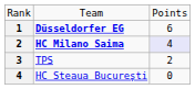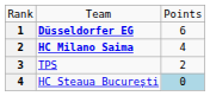HC Milano Saima | column 3: lavender background -> no background
HC Steaua București | column 3: no background -> lightblue background
